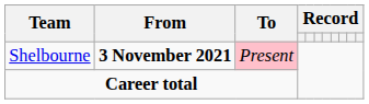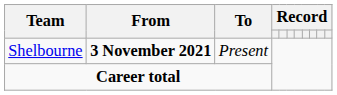Shelbourne | To: pink background -> no background
